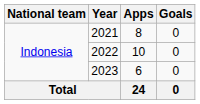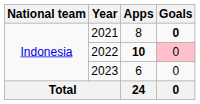2021 | Goals: normal -> bold
2022 | Apps: normal -> bold
2022 | Goals: no background -> pink background
